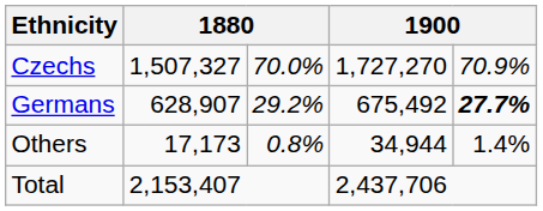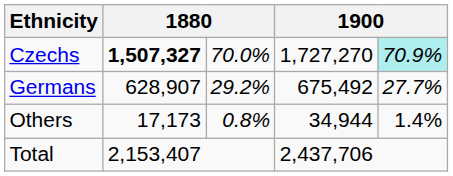Czechs | column 2: normal -> bold
Czechs | column 5: no background -> paleturquoise background
Germans | column 5: bold -> normal
